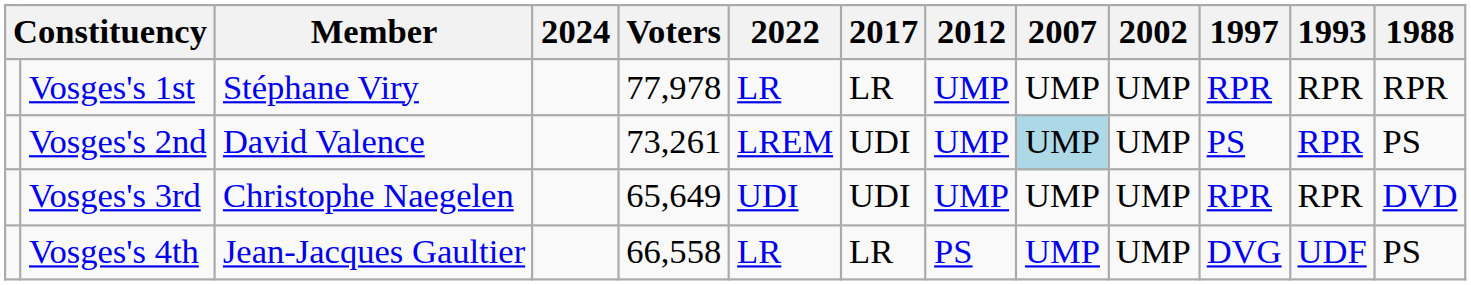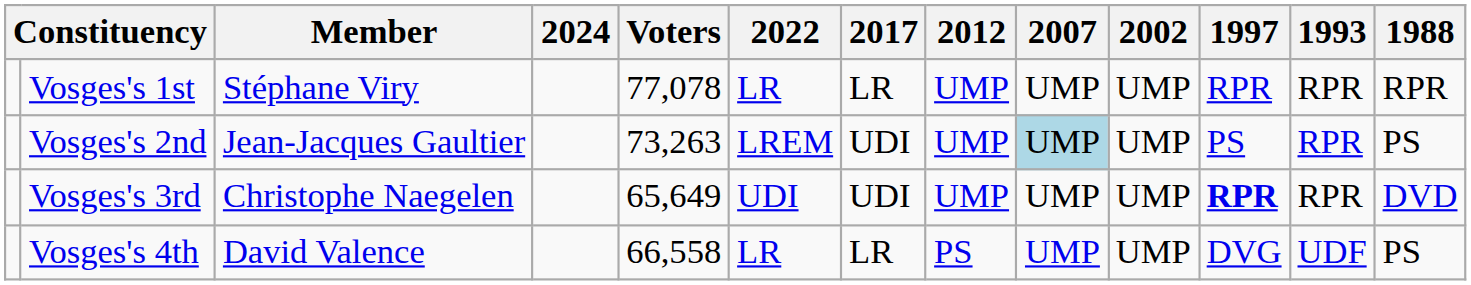Vosges's 1st | Voters: 77,978 -> 77,078
Vosges's 2nd | Member: David Valence -> Jean-Jacques Gaultier
Vosges's 2nd | Voters: 73,261 -> 73,263
Vosges's 3rd | 1997: normal -> bold
Vosges's 4th | Member: Jean-Jacques Gaultier -> David Valence
